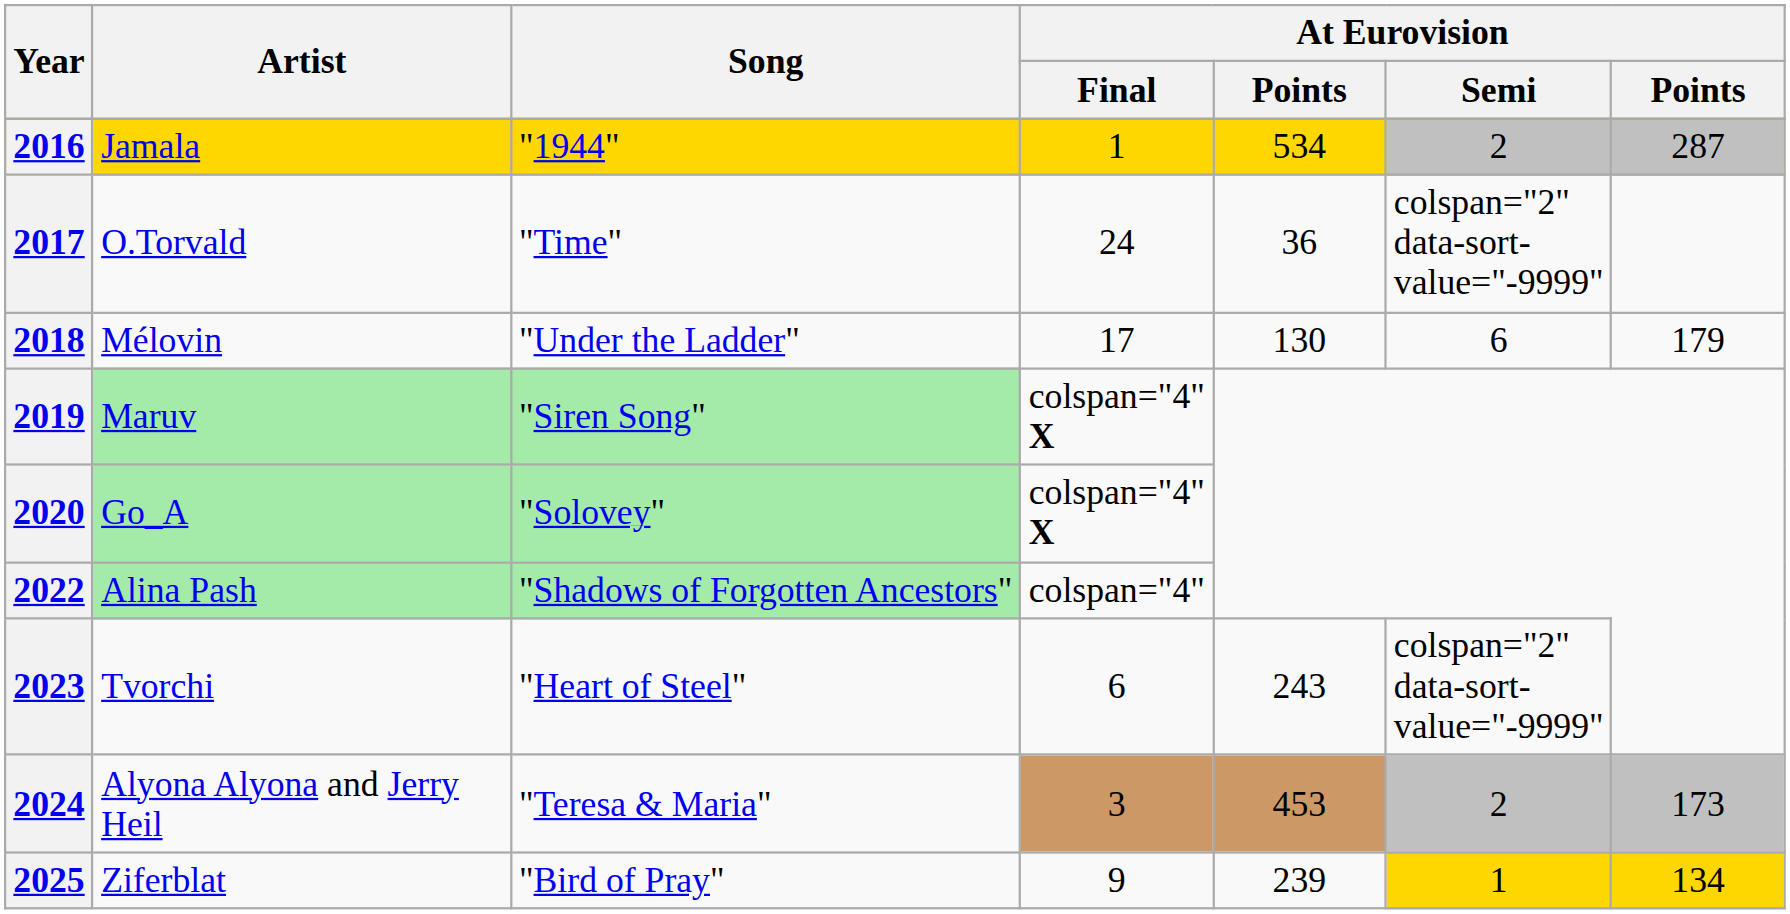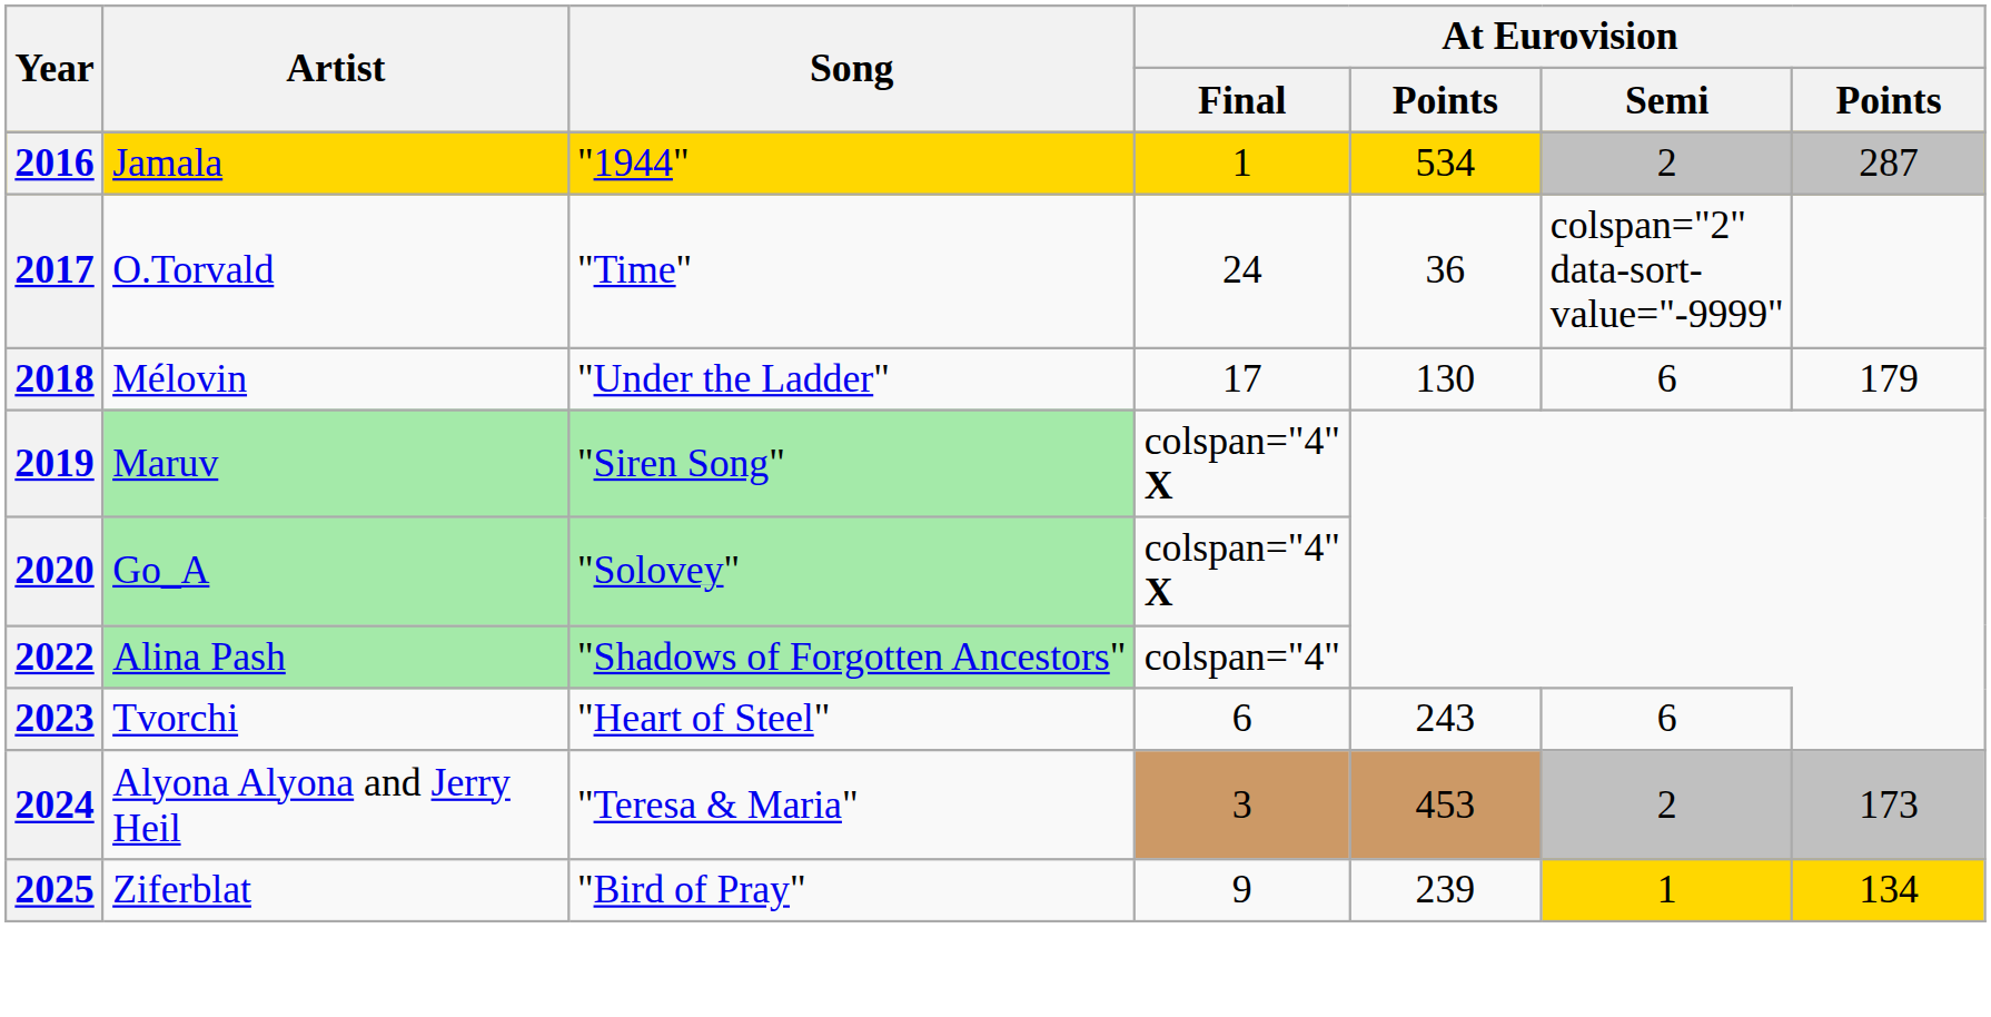2023 | At Eurovision / Semi: colspan="2" data-sort-value="-9999" -> 6
